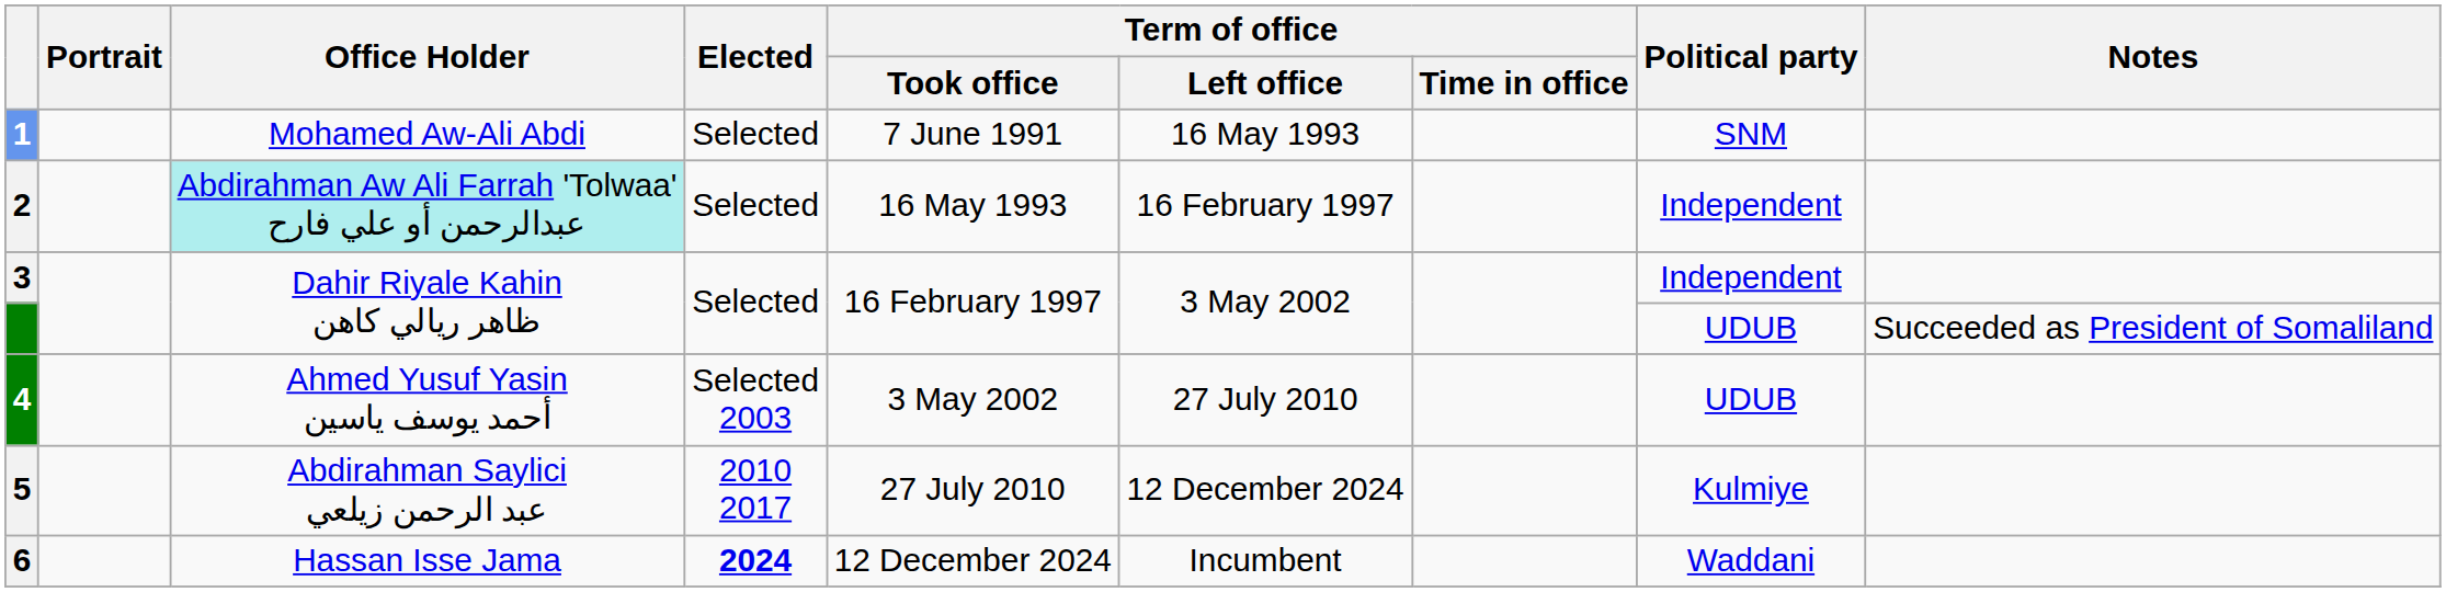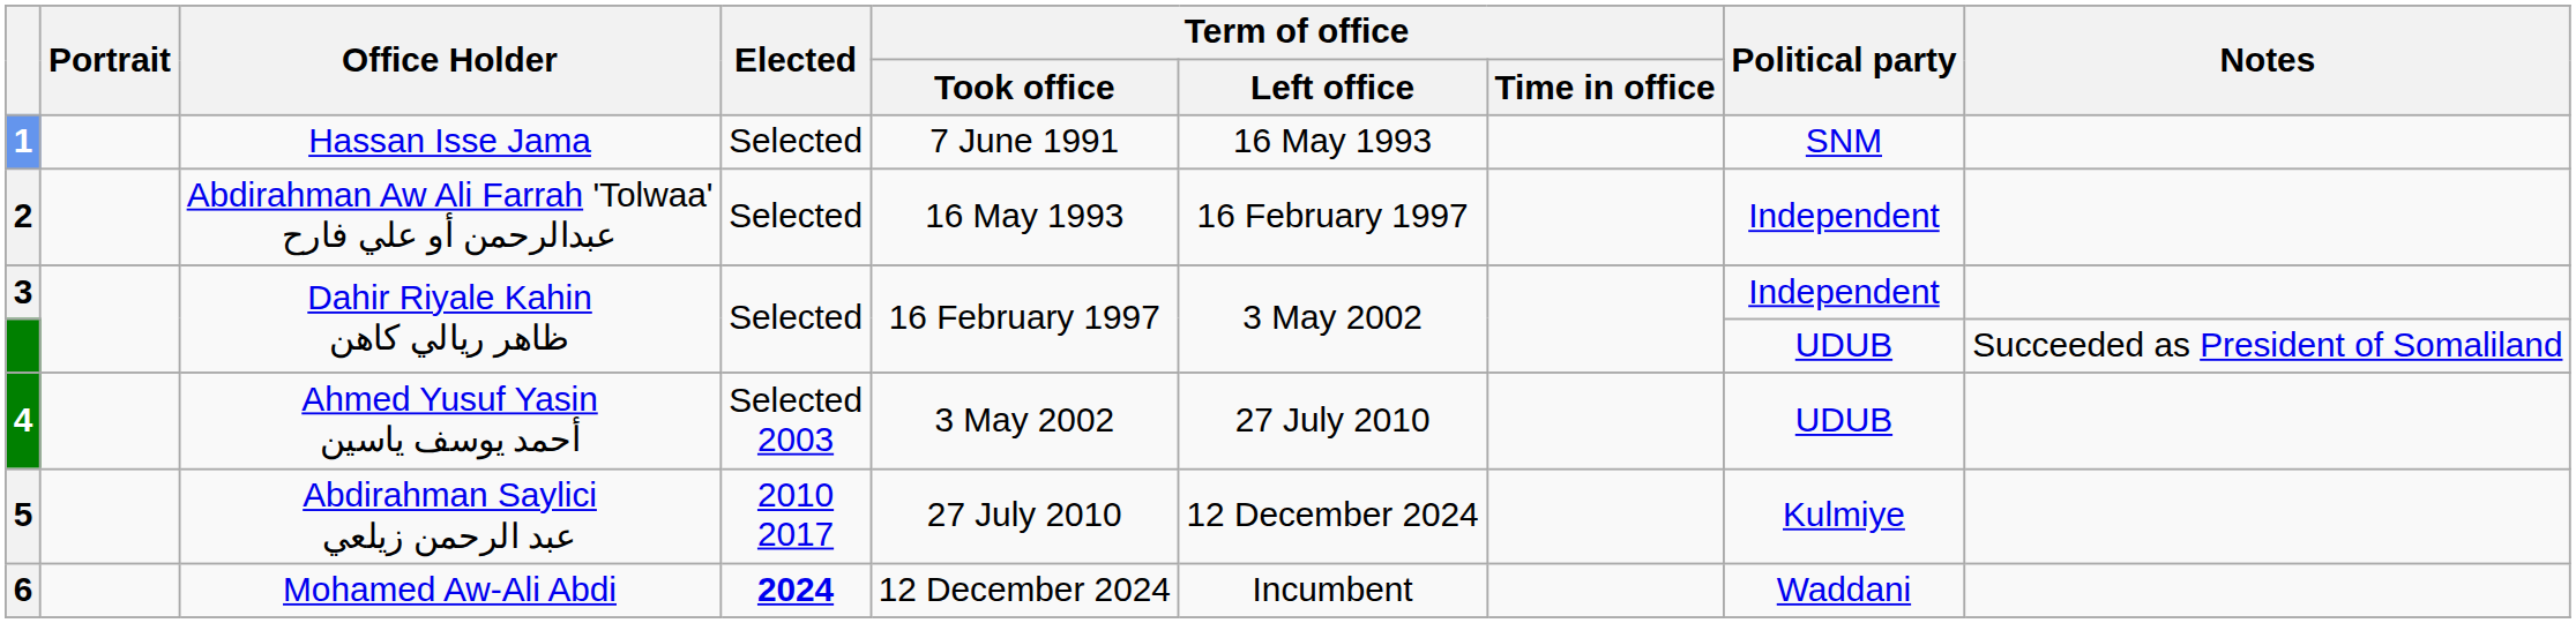1 | Office Holder: Mohamed Aw-Ali Abdi -> Hassan Isse Jama
2 | Office Holder: paleturquoise background -> no background
6 | Office Holder: Hassan Isse Jama -> Mohamed Aw-Ali Abdi
